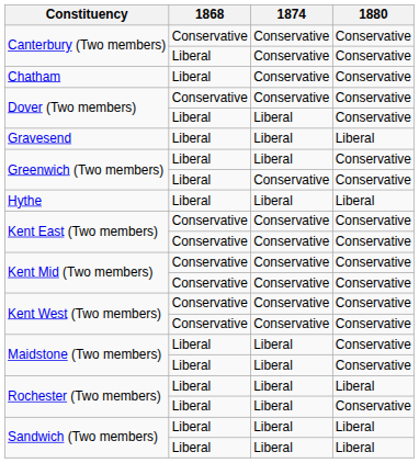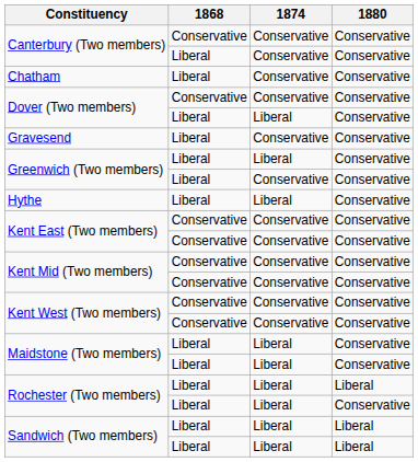Gravesend | 1874: Liberal -> Conservative
Gravesend | 1880: Liberal -> Conservative
Hythe | 1880: Liberal -> Conservative
